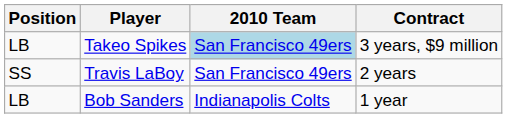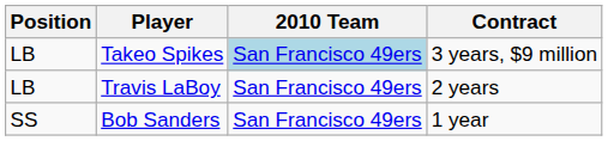Travis LaBoy | Position: SS -> LB
Bob Sanders | Position: LB -> SS
Bob Sanders | 2010 Team: Indianapolis Colts -> San Francisco 49ers
